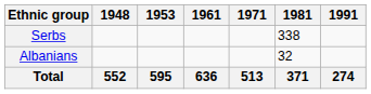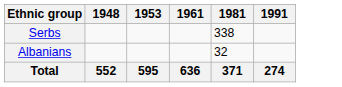- column: 1971 | 513
